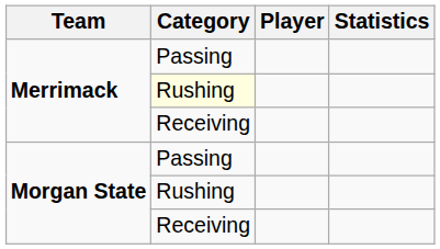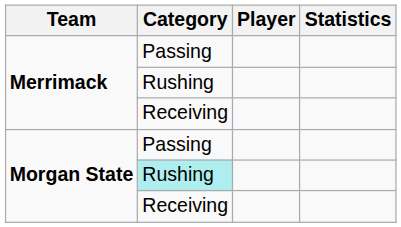Merrimack / Rushing | Category: lightyellow background -> no background
Morgan State / Rushing | Category: no background -> paleturquoise background
